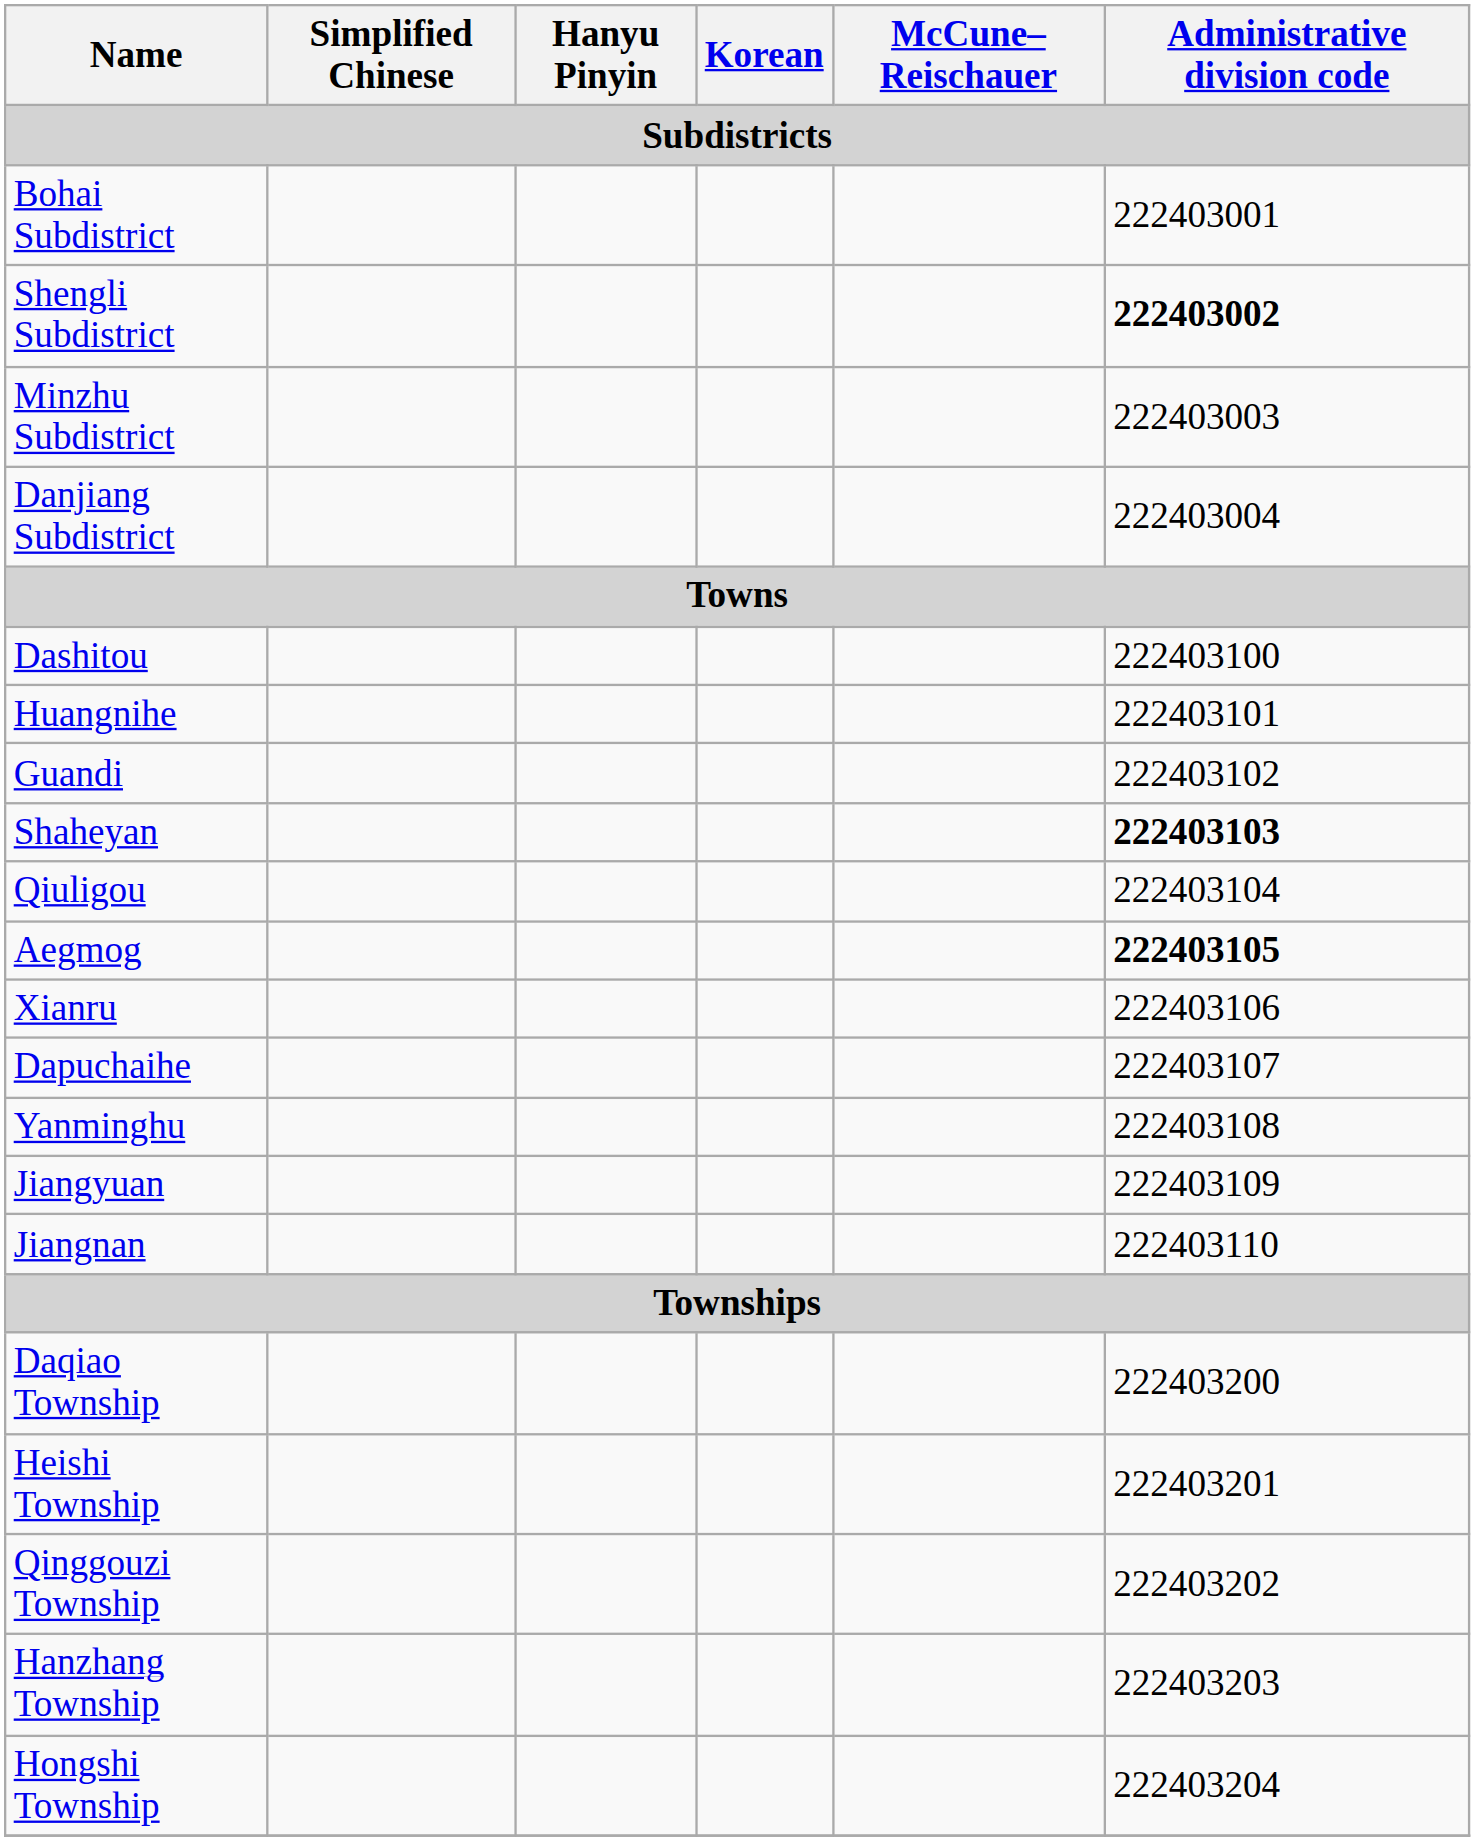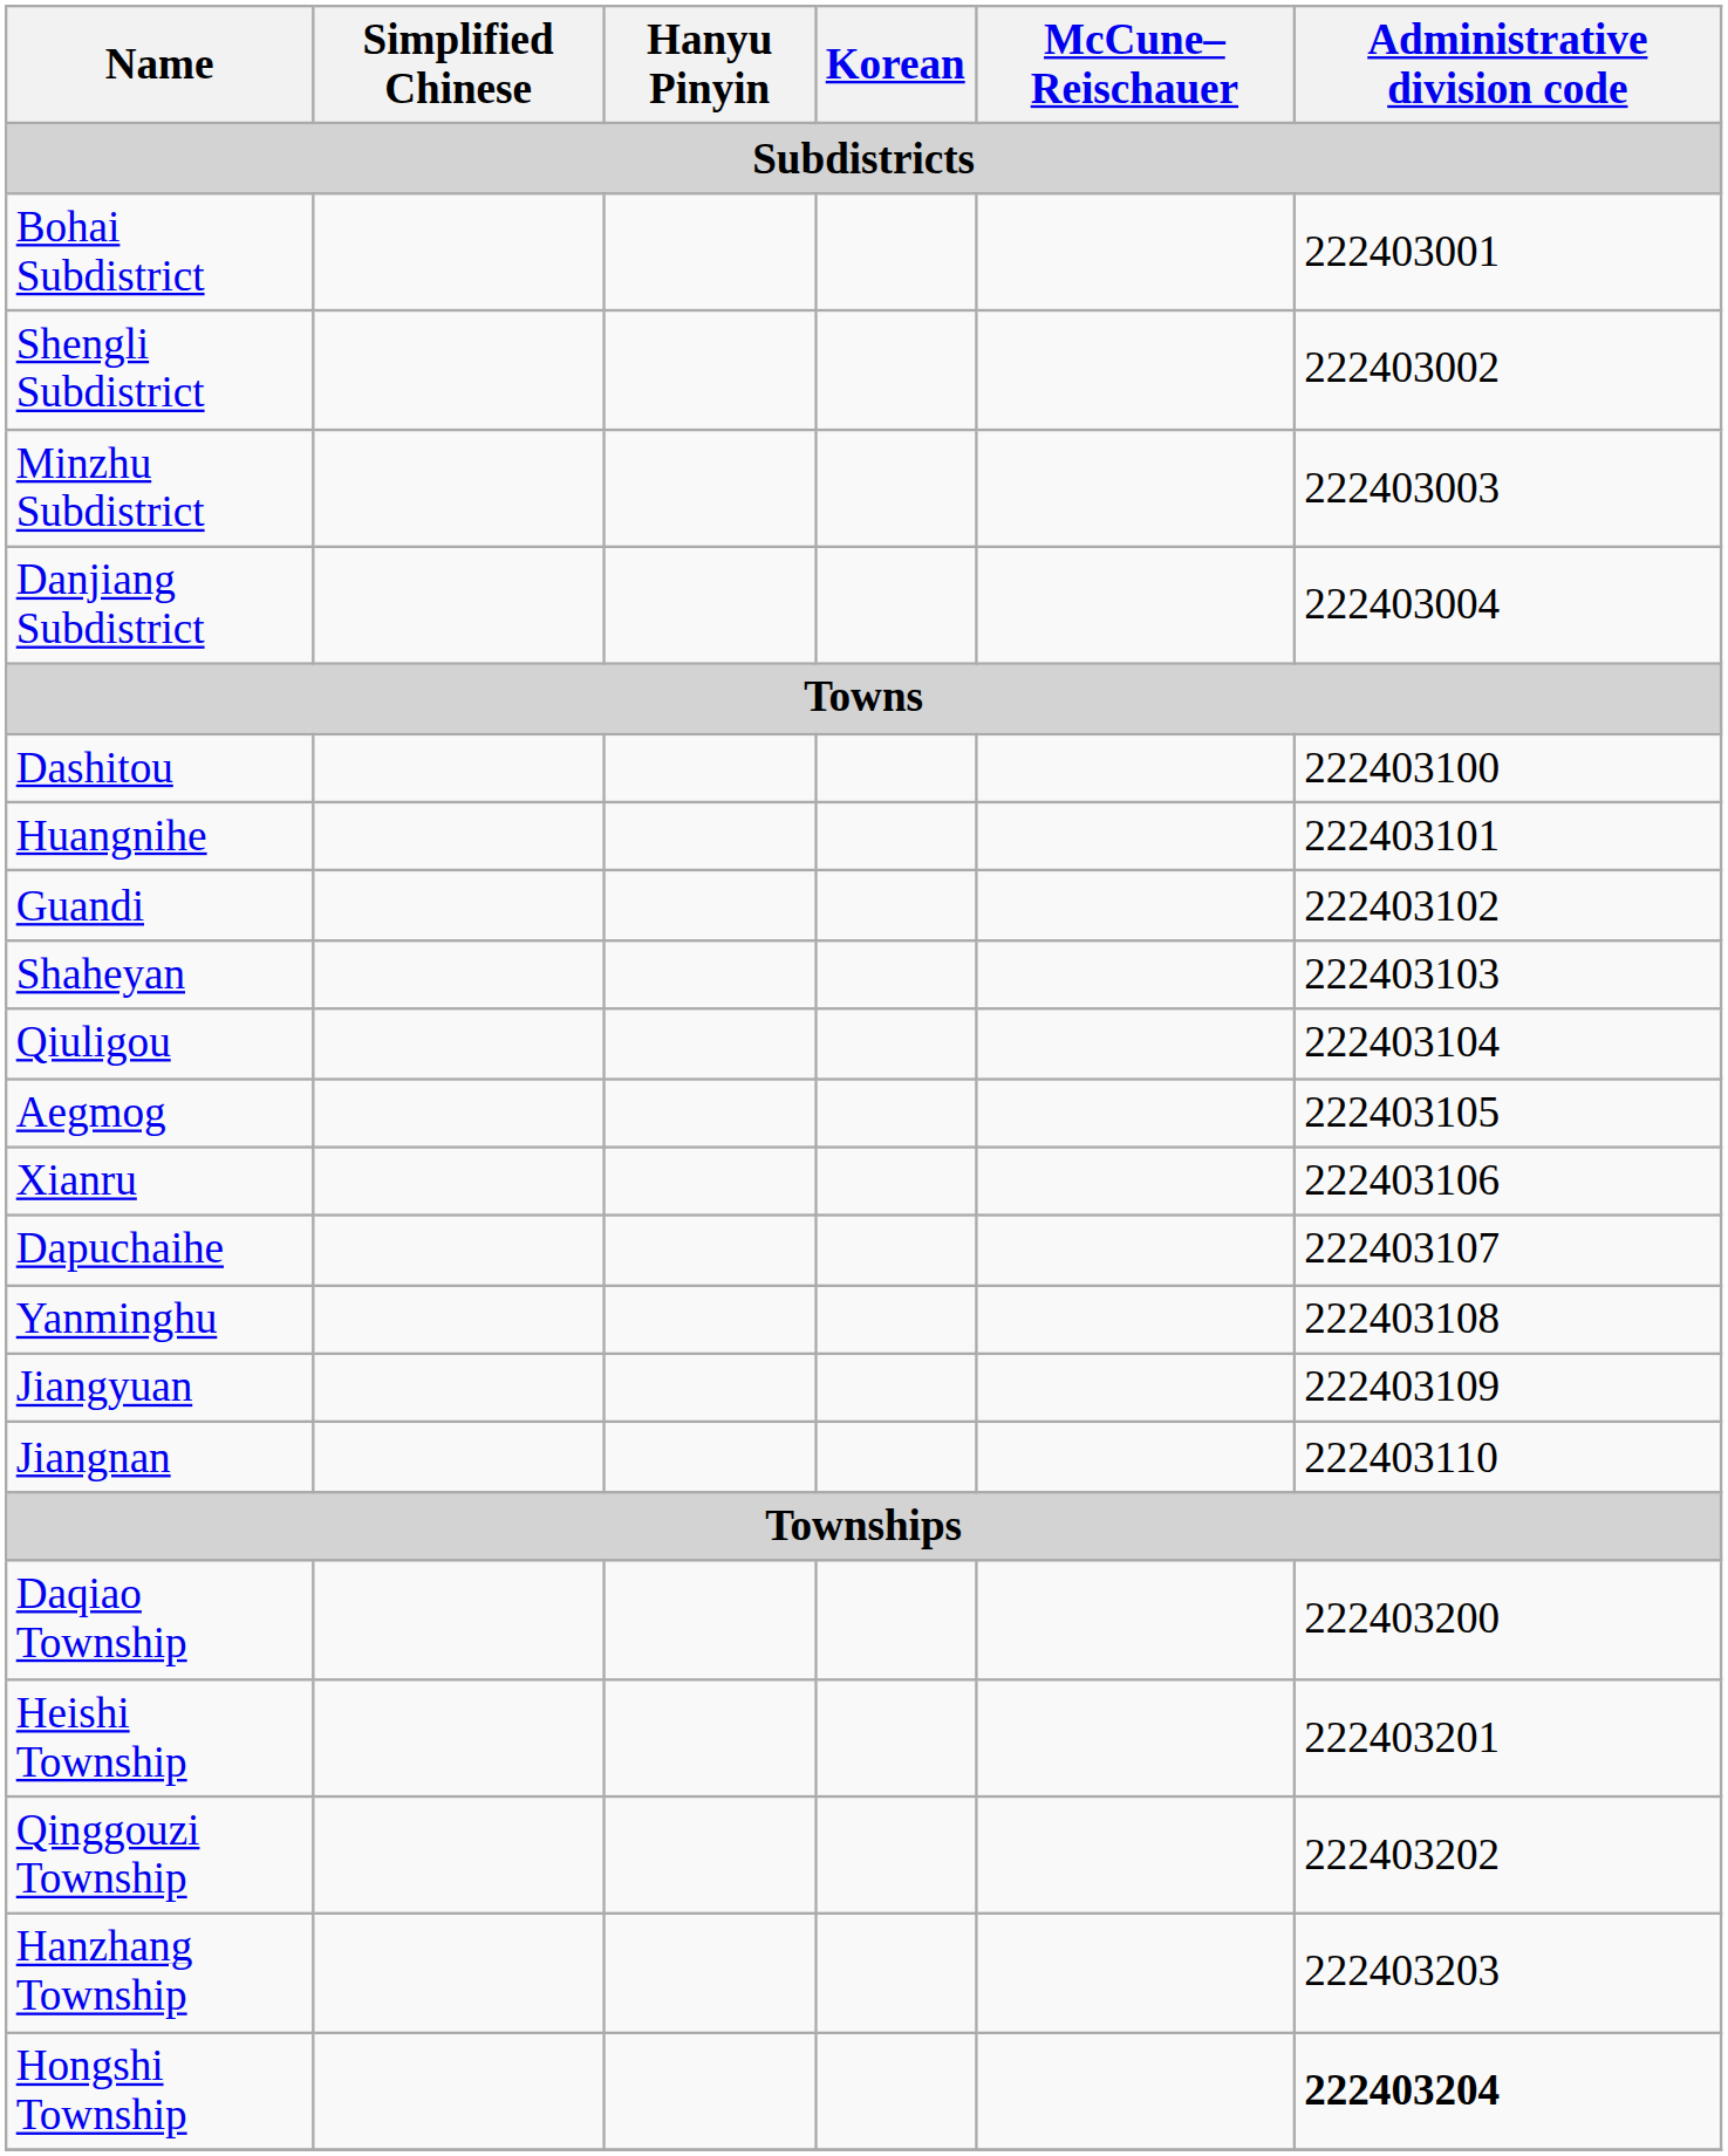Shengli Subdistrict | Administrative division code: bold -> normal
Shaheyan | Administrative division code: bold -> normal
Aegmog | Administrative division code: bold -> normal
Hongshi Township | Administrative division code: normal -> bold
